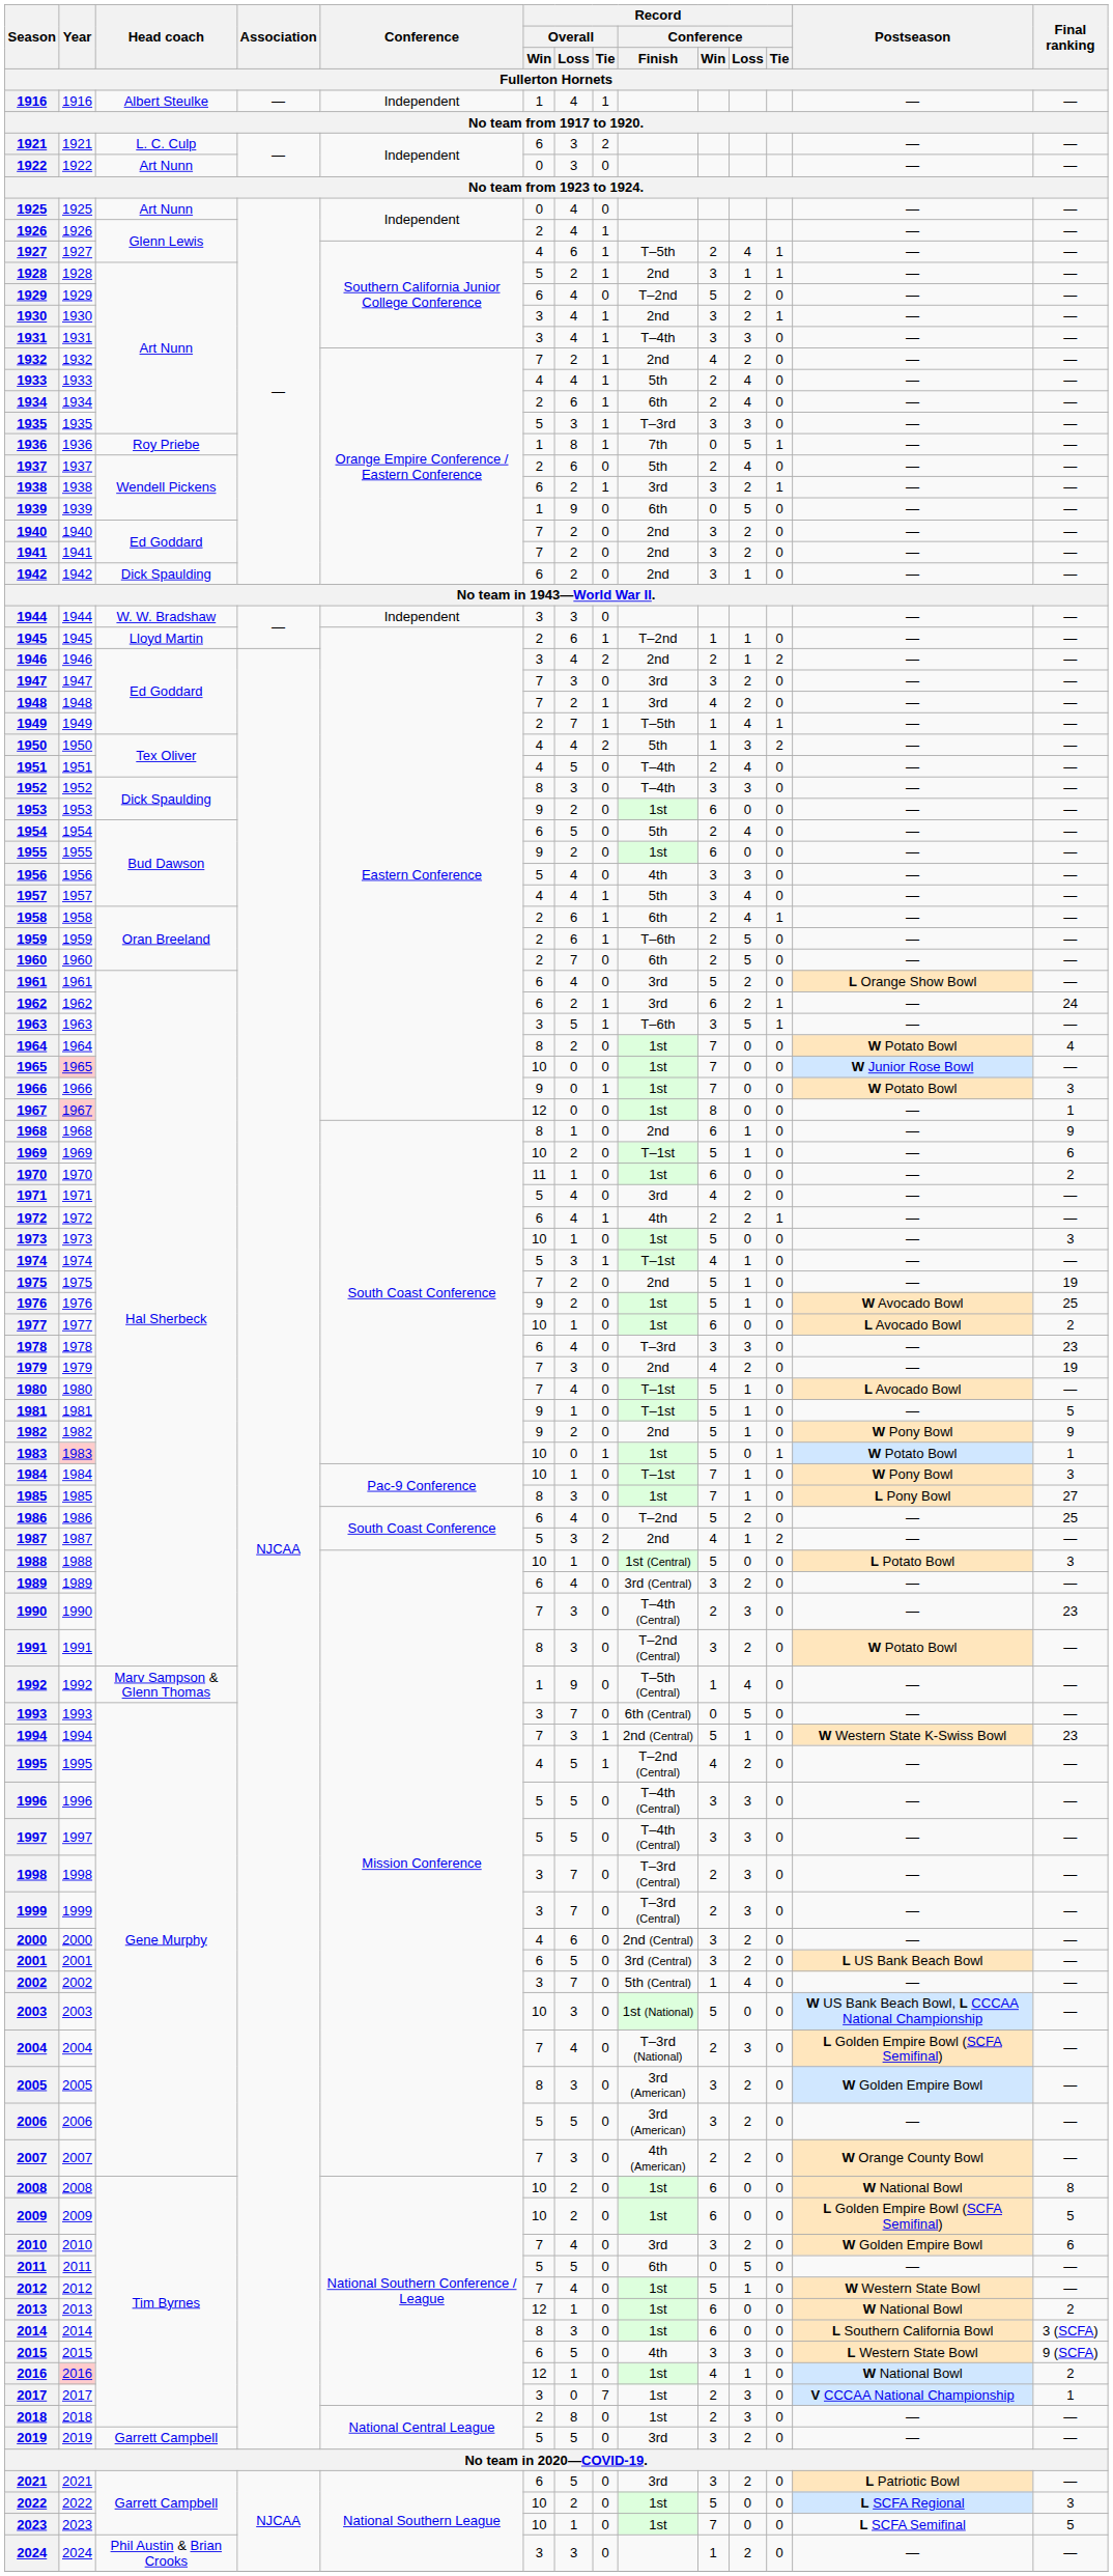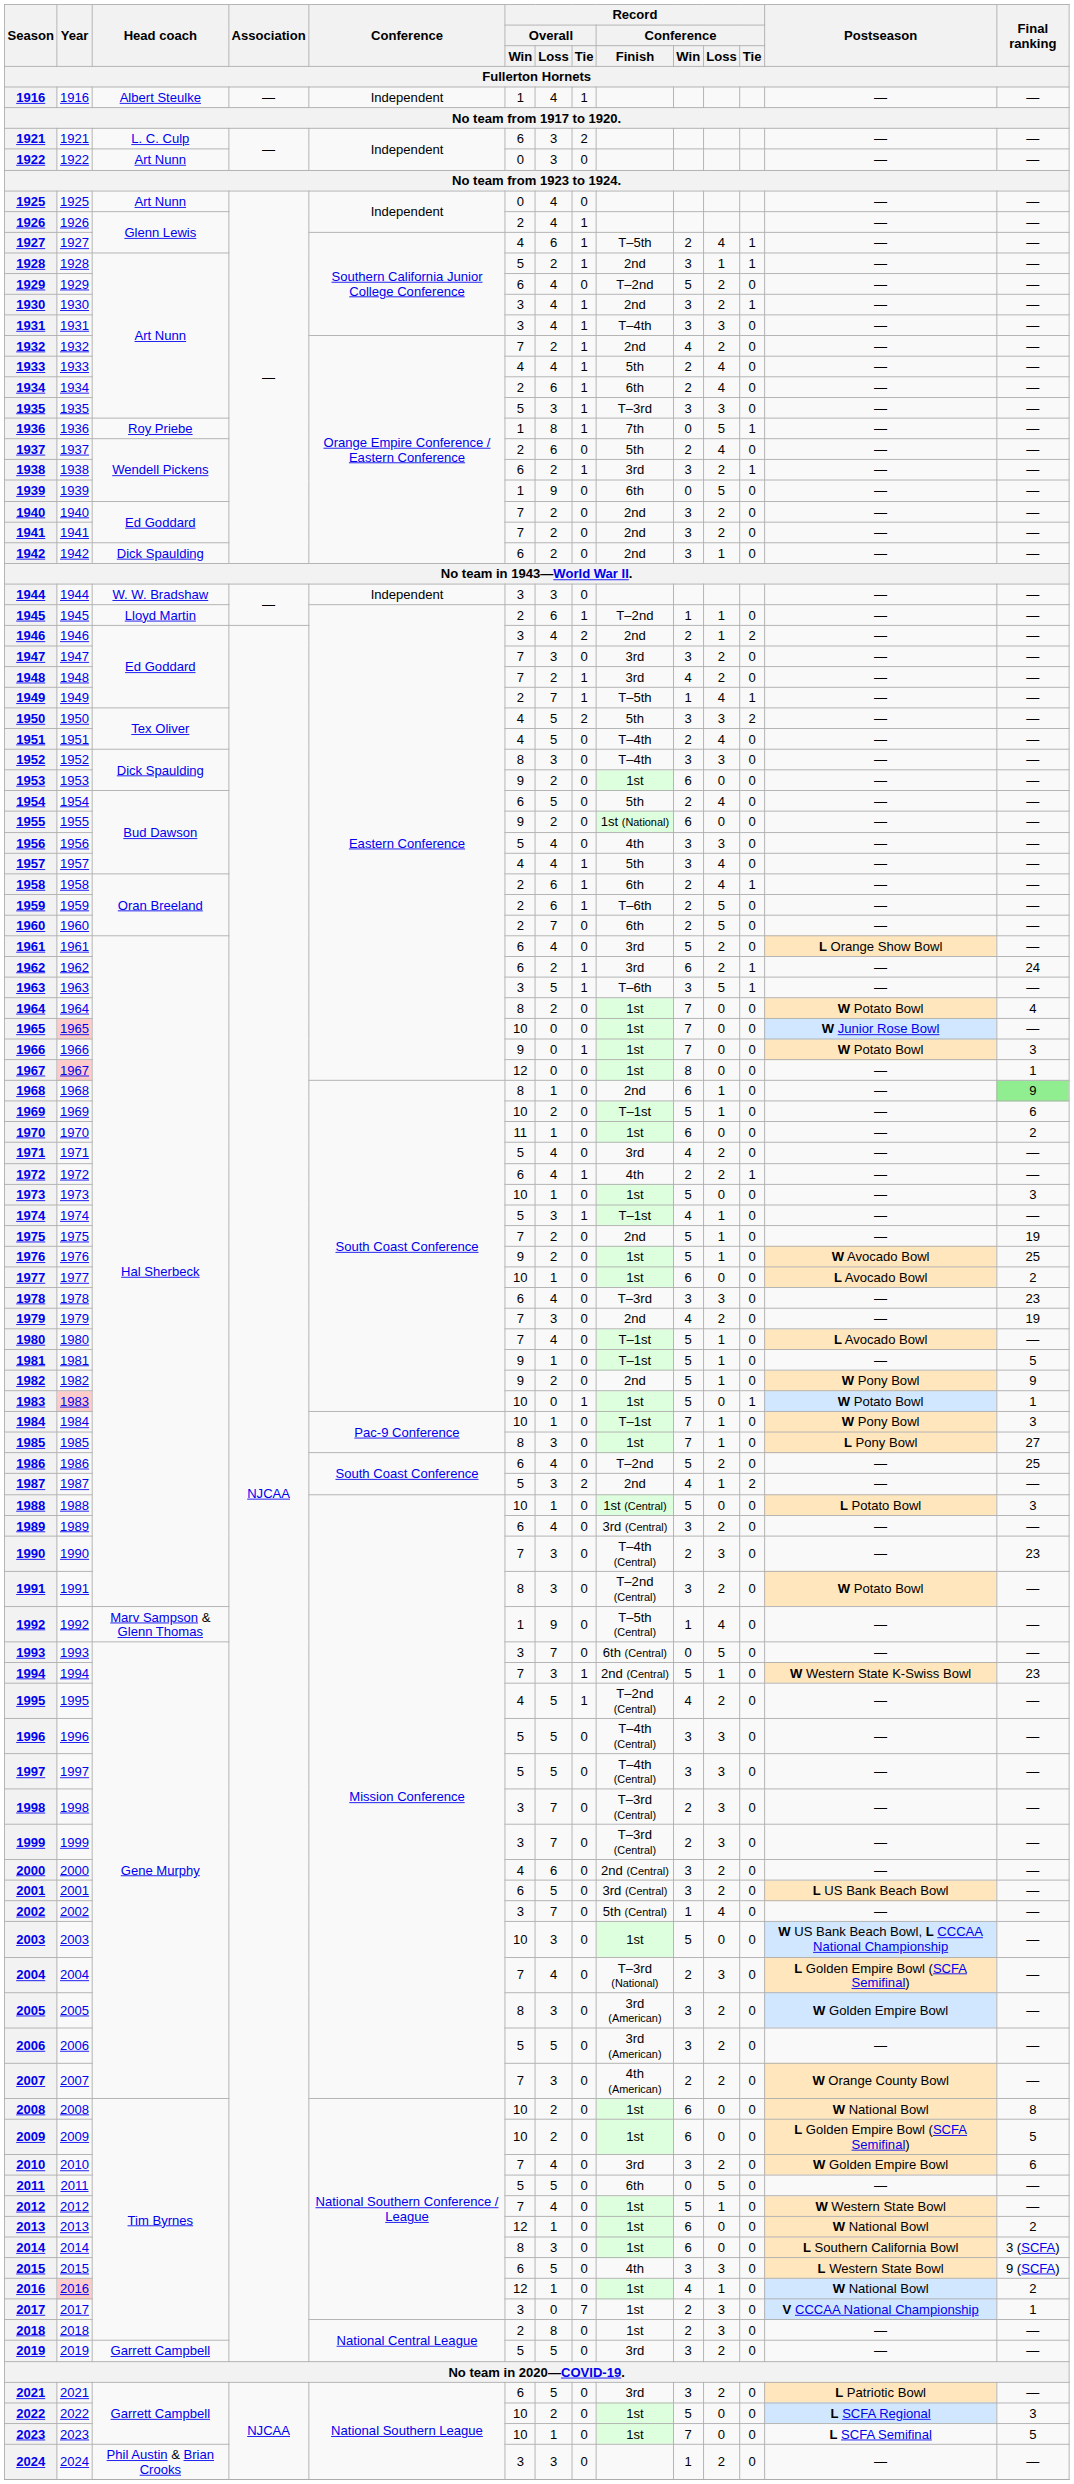row 35 | Record / Overall / Loss: 4 -> 5
row 35 | Record / Conference / Win: 1 -> 3
row 40 | Record / Conference / Finish: 1st -> 1st (National)
row 53 | Final ranking: no background -> lightgreen background
row 88 | Record / Conference / Finish: 1st (National) -> 1st
